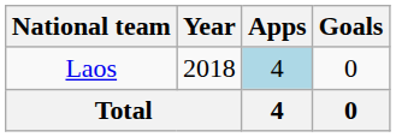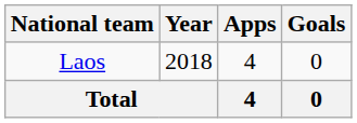Laos | Apps: lightblue background -> no background
